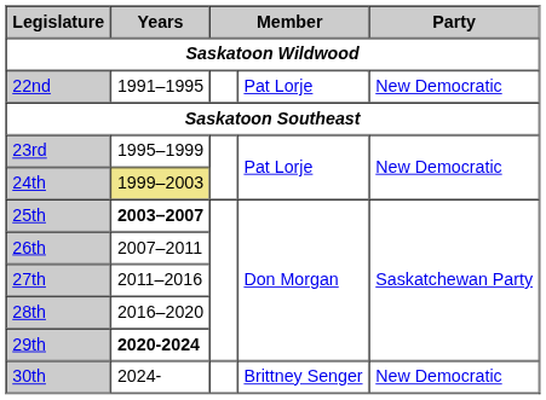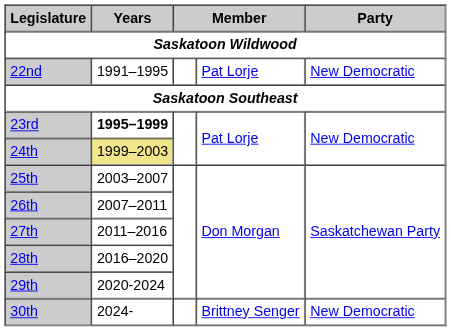23rd | Years: normal -> bold
25th | Years: bold -> normal
29th | Years: bold -> normal
